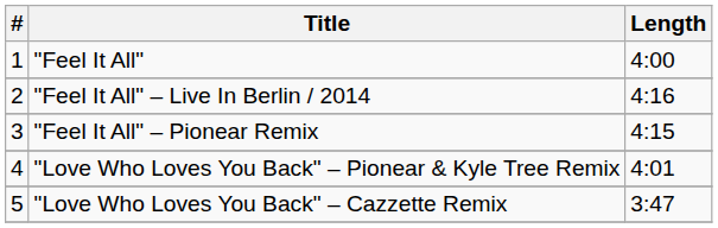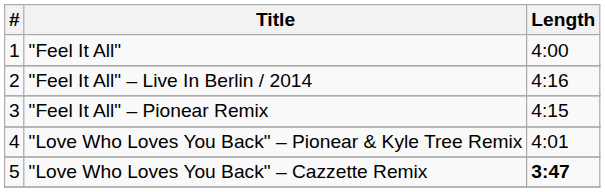"Love Who Loves You Back" – Cazzette Remix | Length: normal -> bold
